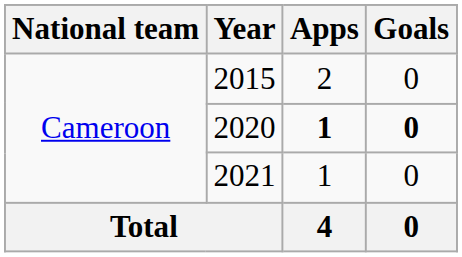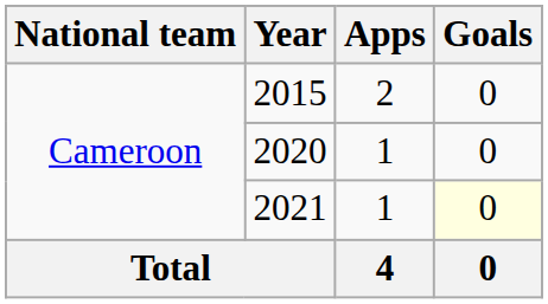2020 | Apps: bold -> normal
2020 | Goals: bold -> normal
2021 | Goals: no background -> lightyellow background
